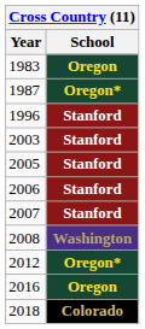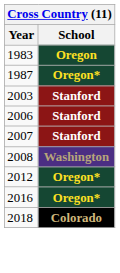- row: 1996 | Stanford
- row: 2005 | Stanford
2016 | School: Oregon -> Oregon*
